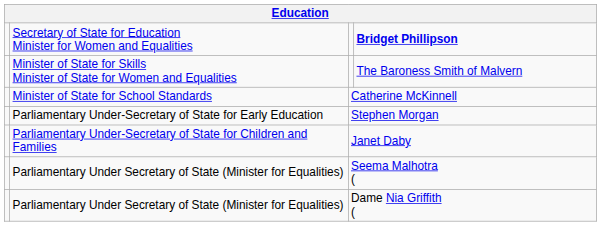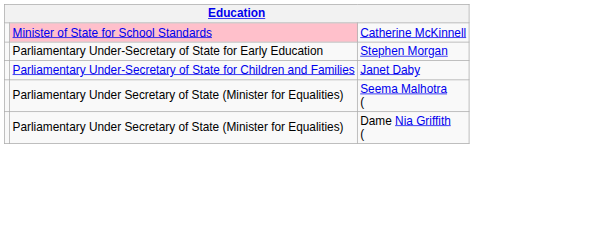- row: Secretary of State for Education Minister for Women and Equalities | Bridget Phillipson
- row: Minister of State for Skills Minister of State for Women and Equalities | The Baroness Smith of Malvern
Catherine McKinnell | column 2: no background -> pink background
